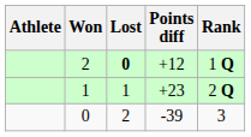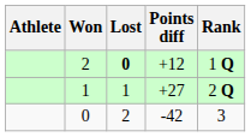row 3 | Points diff: +23 -> +27
row 4 | Points diff: -39 -> -42
